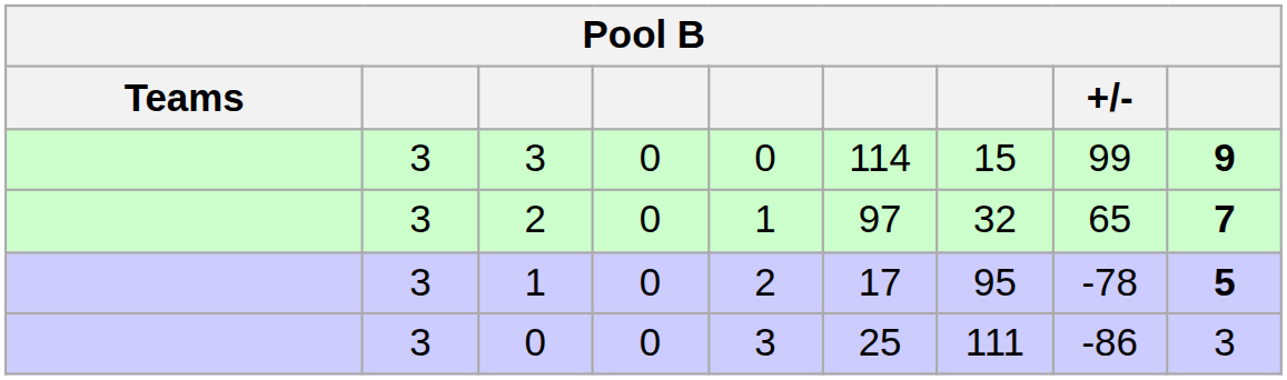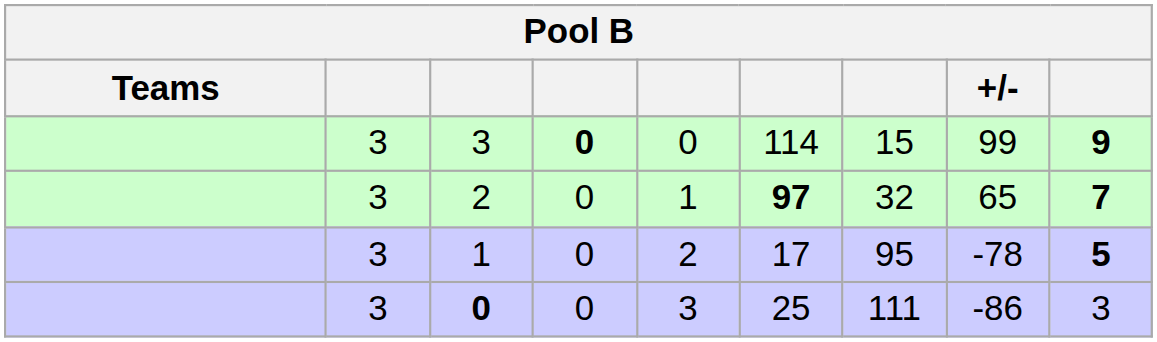row 3 | column 4: normal -> bold
row 4 | column 6: normal -> bold
row 6 | column 3: normal -> bold
